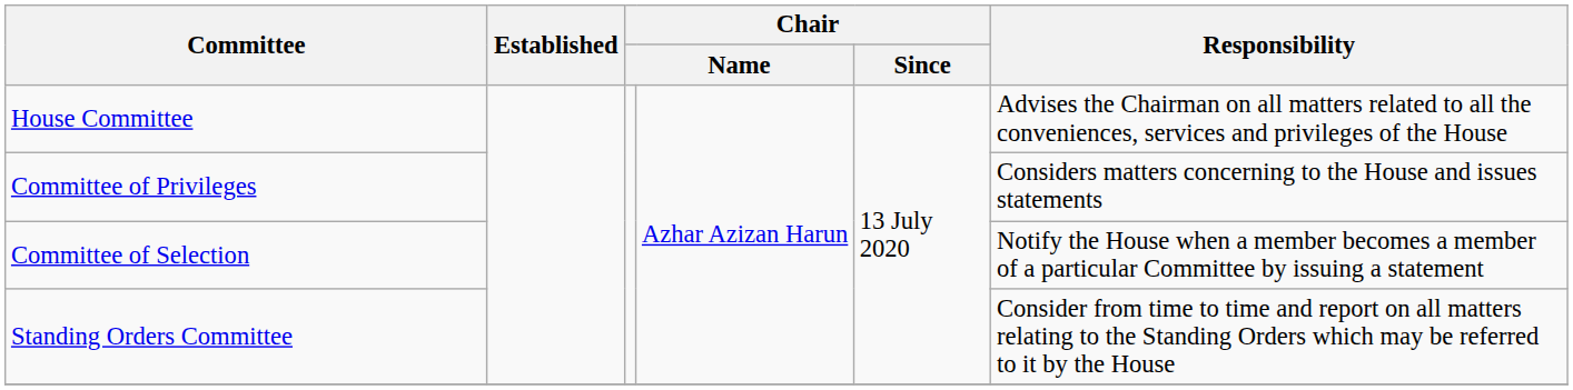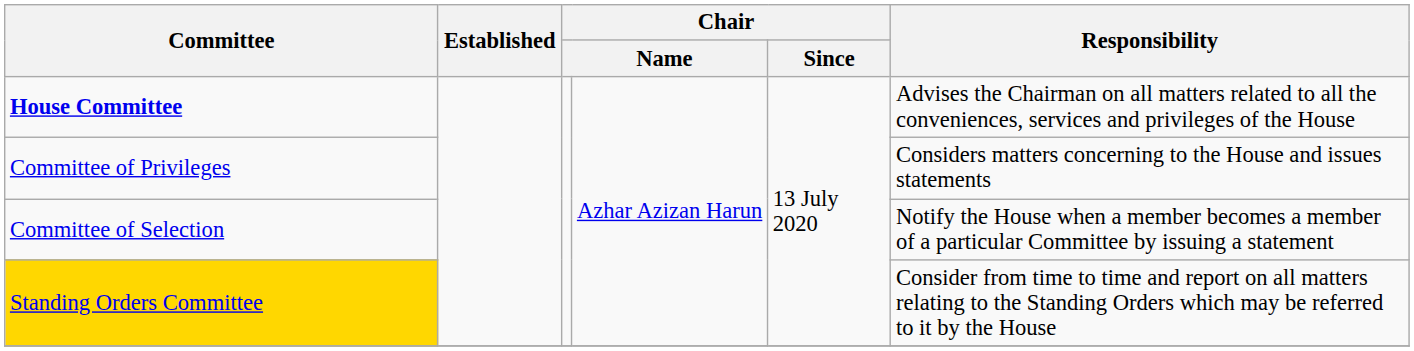House Committee | Committee: normal -> bold
Standing Orders Committee | Committee: no background -> gold background
